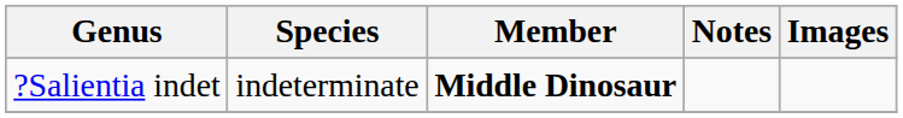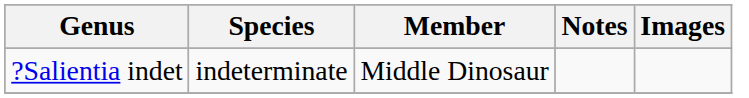?Salientia indet | Member: bold -> normal
